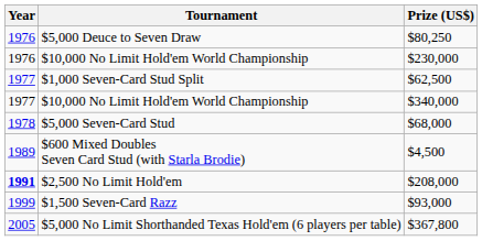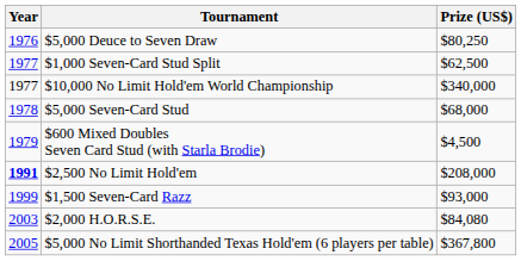- row: 1976 | $10,000 No Limit Hold'em World Championship | $230,000
$600 Mixed Doubles Seven Card Stud (with Starla Brodie) | Year: 1989 -> 1979
+ row: 2003 | $2,000 H.O.R.S.E. | $84,080
